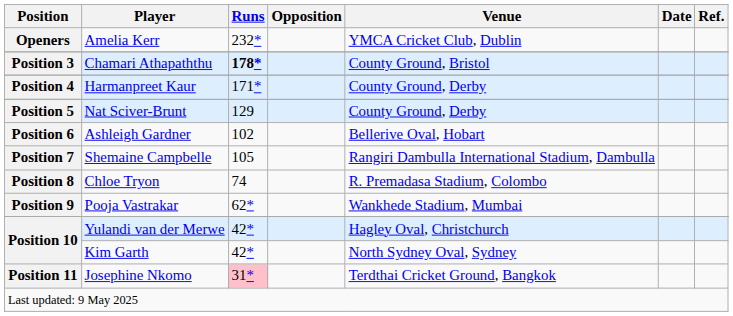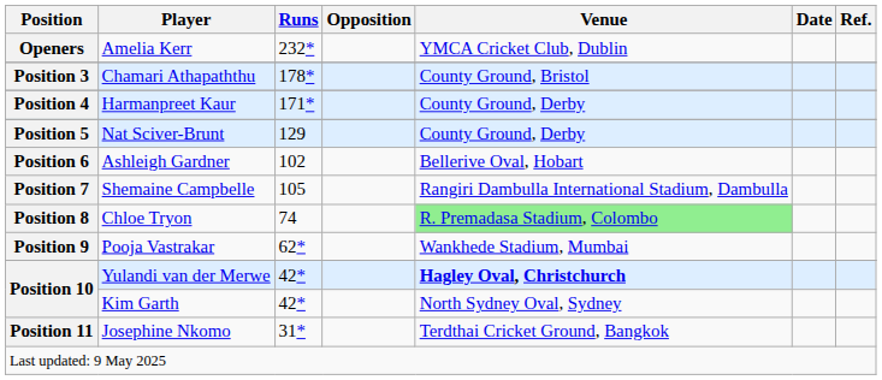Position 3 | Runs: bold -> normal
Position 8 | Venue: no background -> lightgreen background
Position 10 / Yulandi van der Merwe | Venue: normal -> bold
Position 11 | Runs: pink background -> no background
